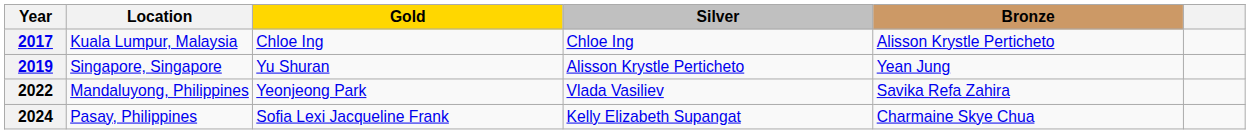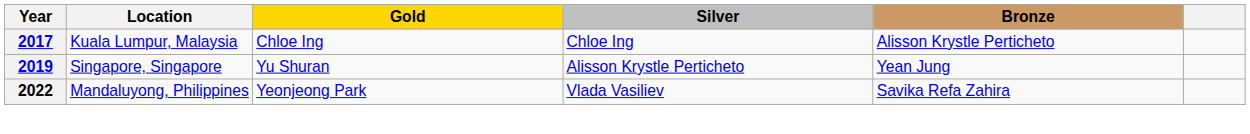- row: 2024 | Pasay, Philippines | Sofia Lexi Jacqueline Frank | Kelly Elizabeth Supangat | Charmaine Skye Chua
